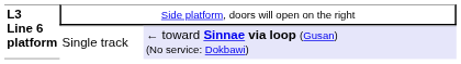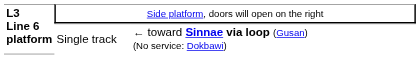L3 Line 6 platform / Single track | column 3: lavender background -> no background
